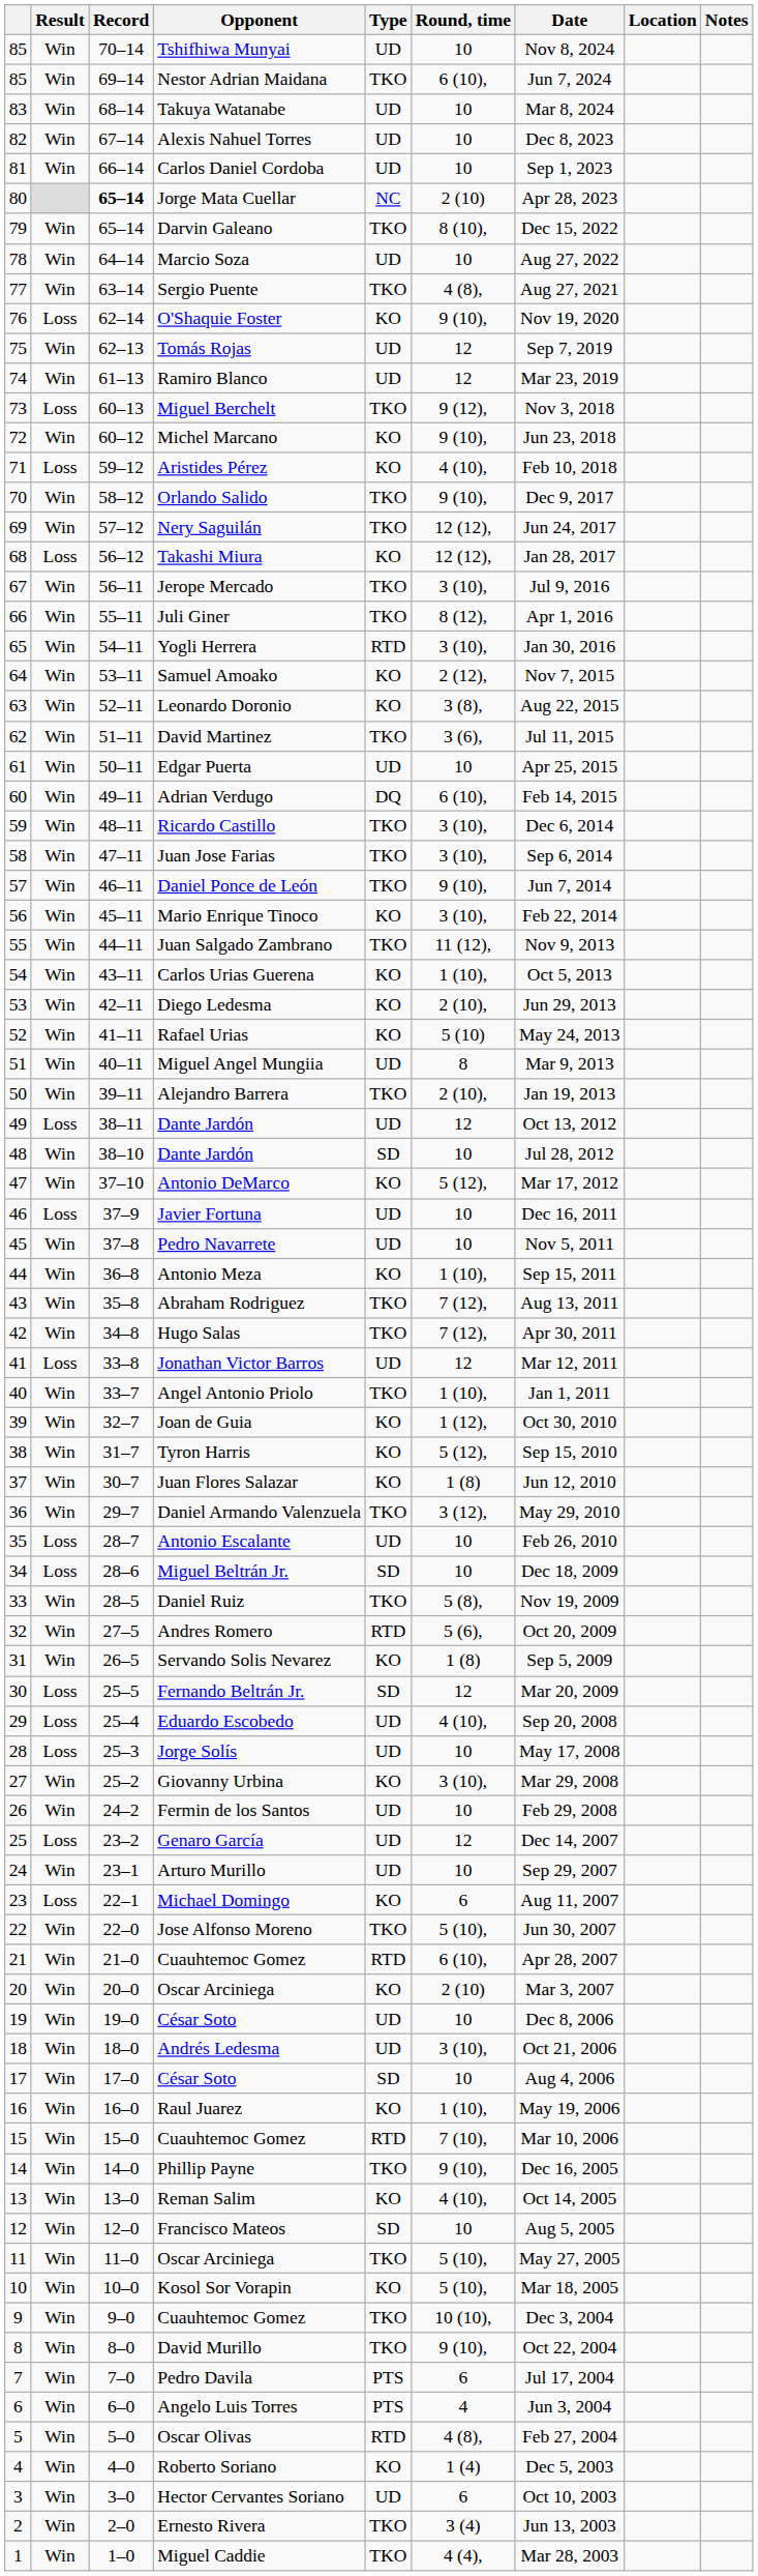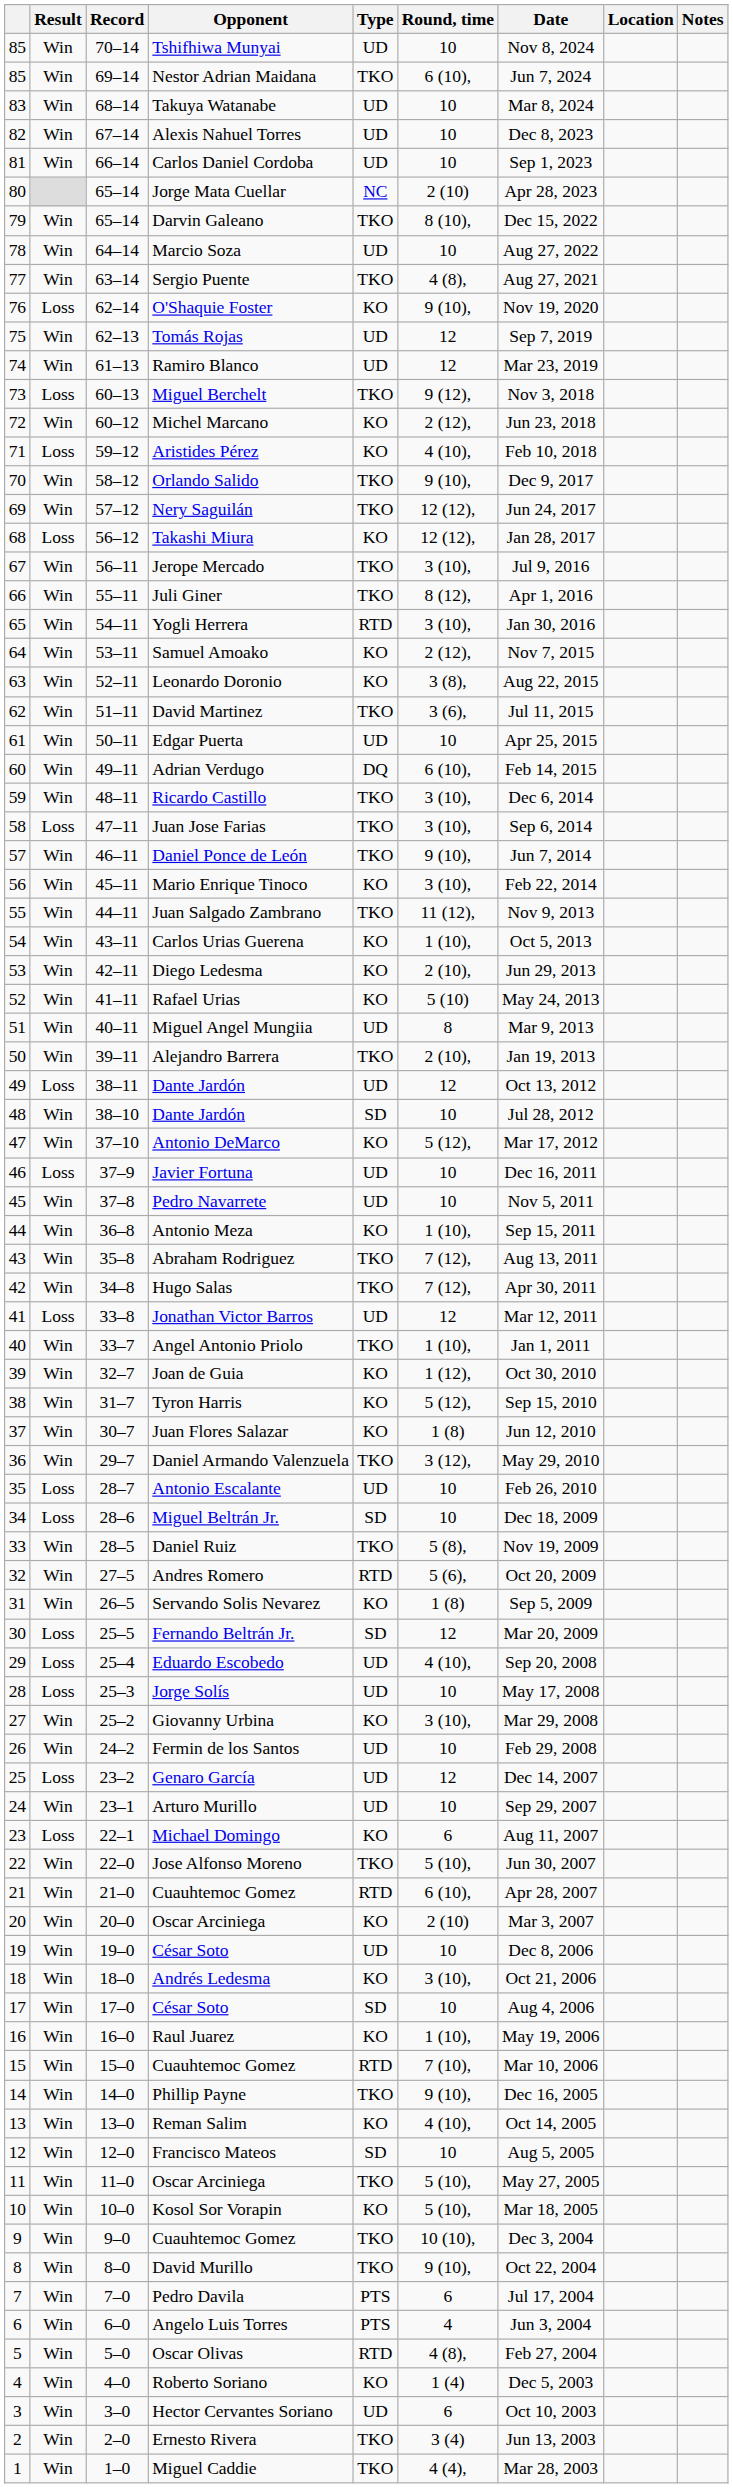Jorge Mata Cuellar | Record: bold -> normal
Michel Marcano | Round, time: 9 (10), -> 2 (12),
Juan Jose Farias | Result: Win -> Loss
Andrés Ledesma | Type: UD -> KO
